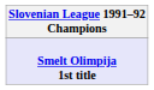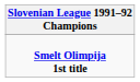row 2 | column 1: lavender background -> no background
